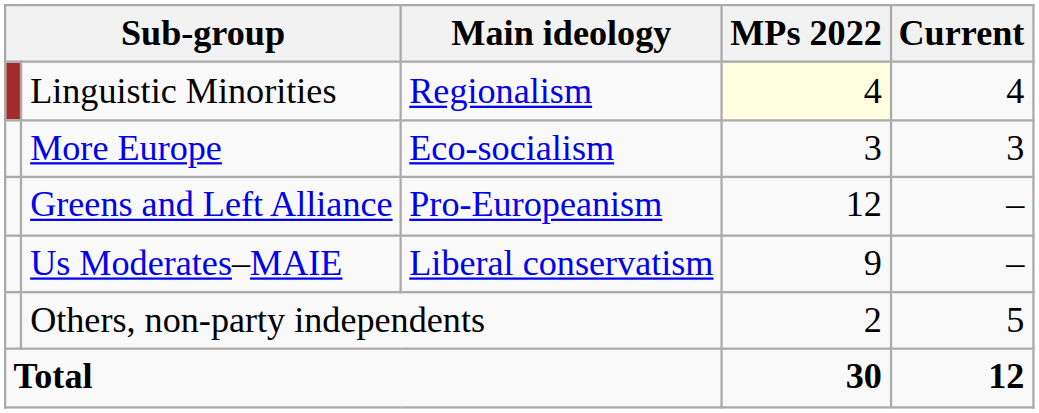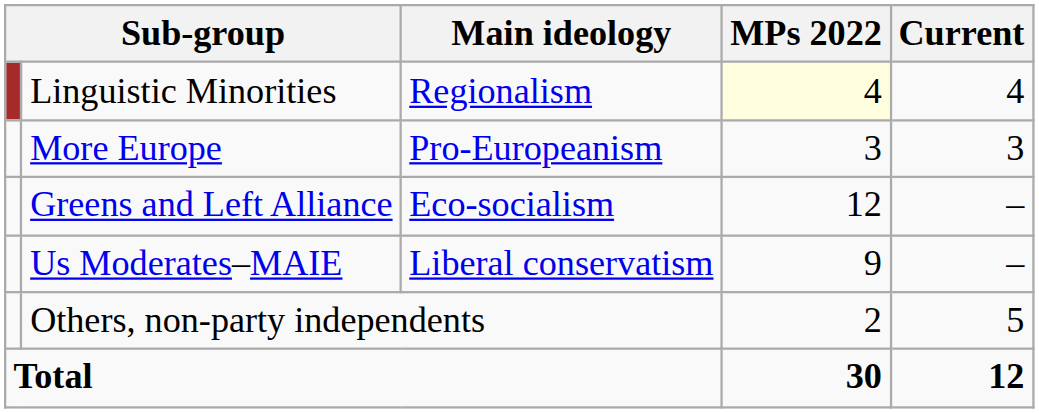More Europe | Main ideology: Eco-socialism -> Pro-Europeanism
Greens and Left Alliance | Main ideology: Pro-Europeanism -> Eco-socialism
